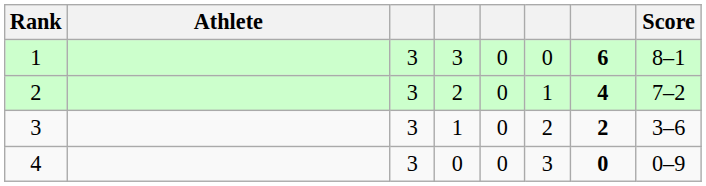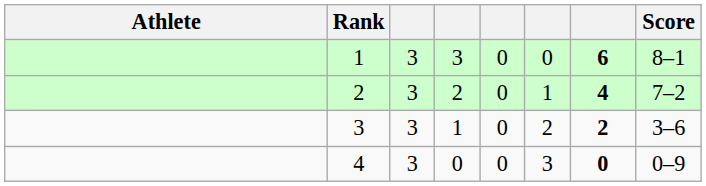columns swapped: Rank <-> Athlete
